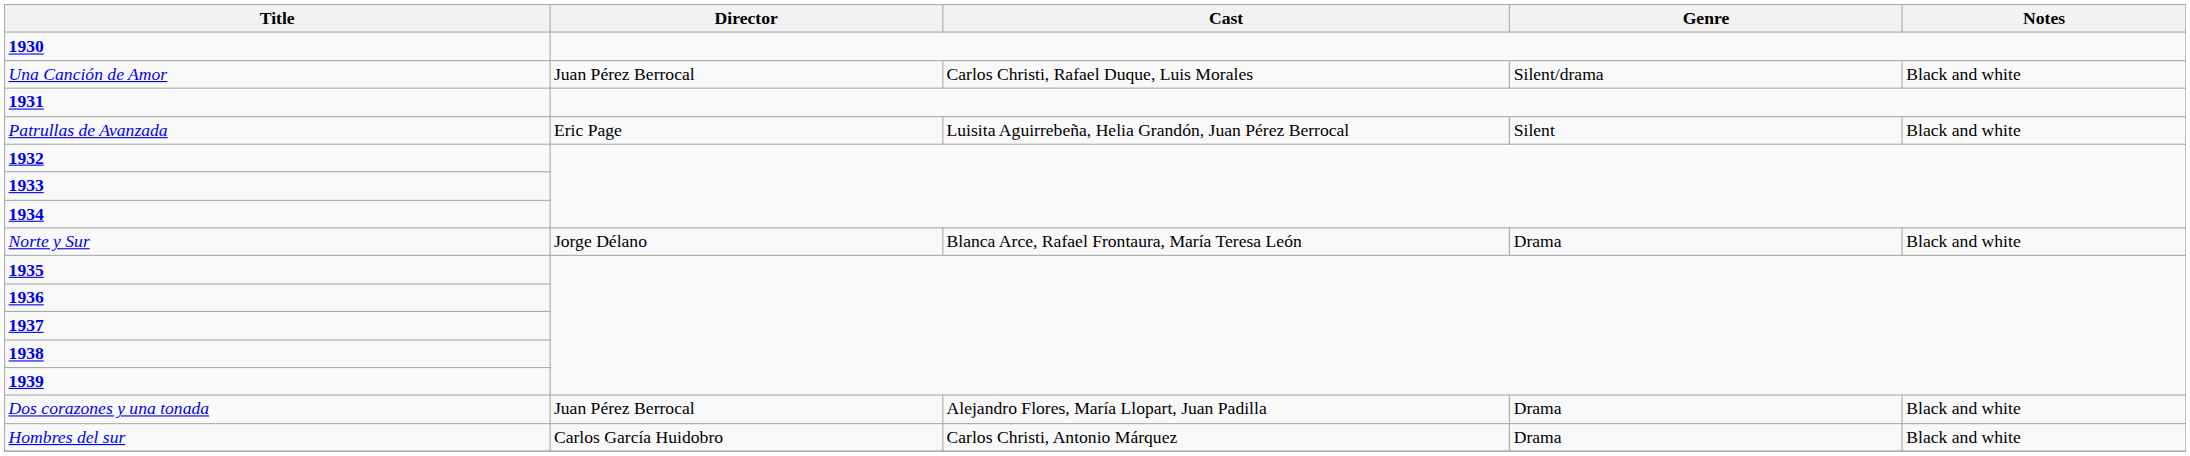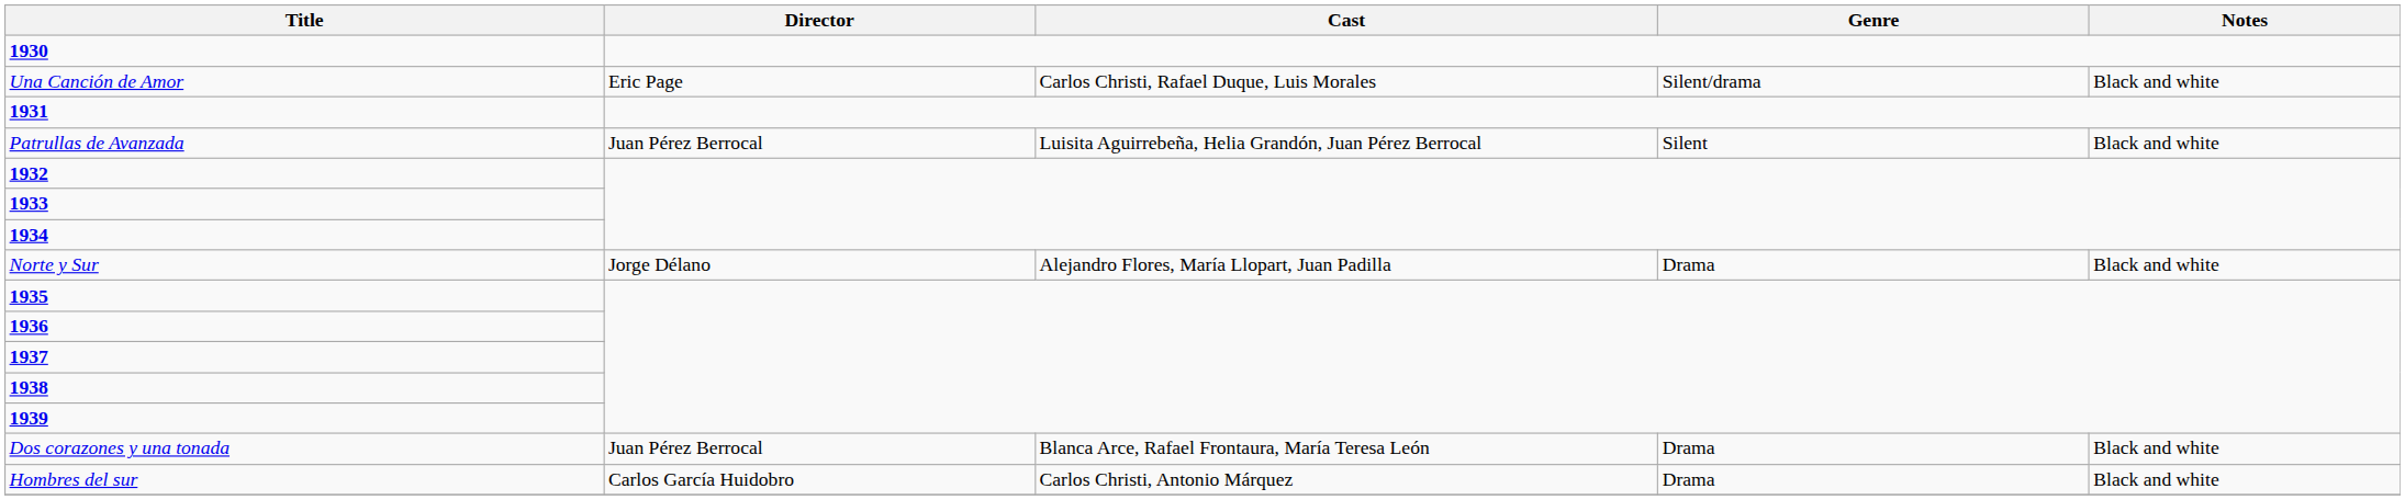Una Canción de Amor | Director: Juan Pérez Berrocal -> Eric Page
Patrullas de Avanzada | Director: Eric Page -> Juan Pérez Berrocal
Norte y Sur | Cast: Blanca Arce, Rafael Frontaura, María Teresa León -> Alejandro Flores, María Llopart, Juan Padilla
Dos corazones y una tonada | Cast: Alejandro Flores, María Llopart, Juan Padilla -> Blanca Arce, Rafael Frontaura, María Teresa León
